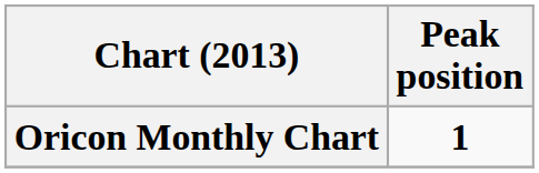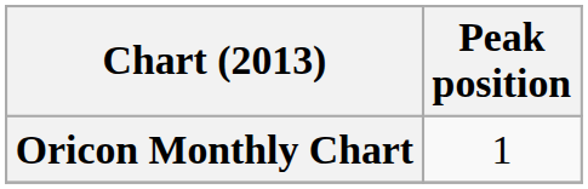Oricon Monthly Chart | Peak position: bold -> normal
